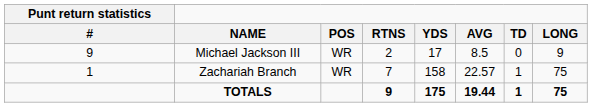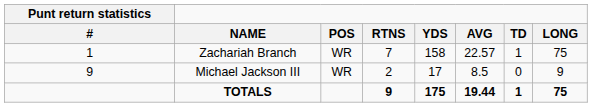rows swapped: Zachariah Branch <-> Michael Jackson III
